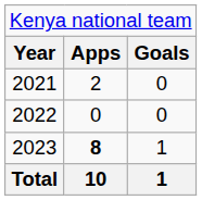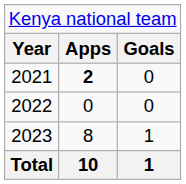2021 | column 2: normal -> bold
2023 | column 2: bold -> normal
